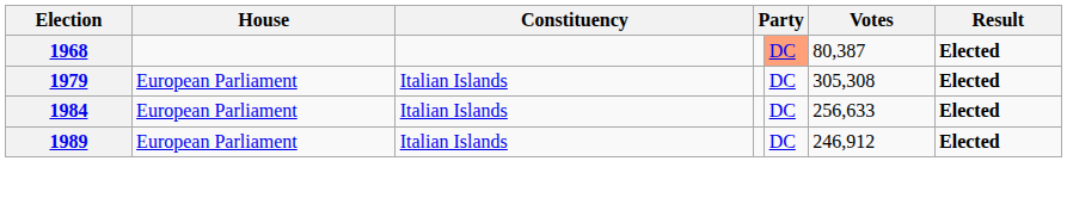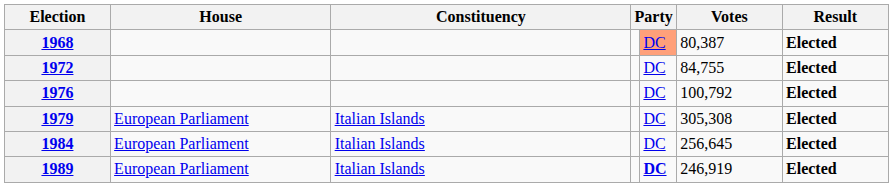+ row: 1972 | DC | 84,755 | Elected
+ row: 1976 | DC | 100,792 | Elected
1984 | Votes: 256,633 -> 256,645
1989 | column 5: normal -> bold
1989 | Votes: 246,912 -> 246,919
